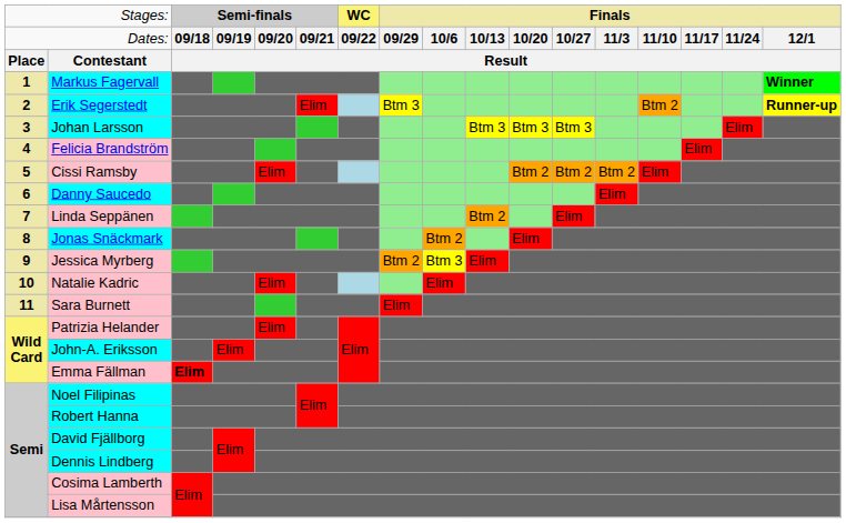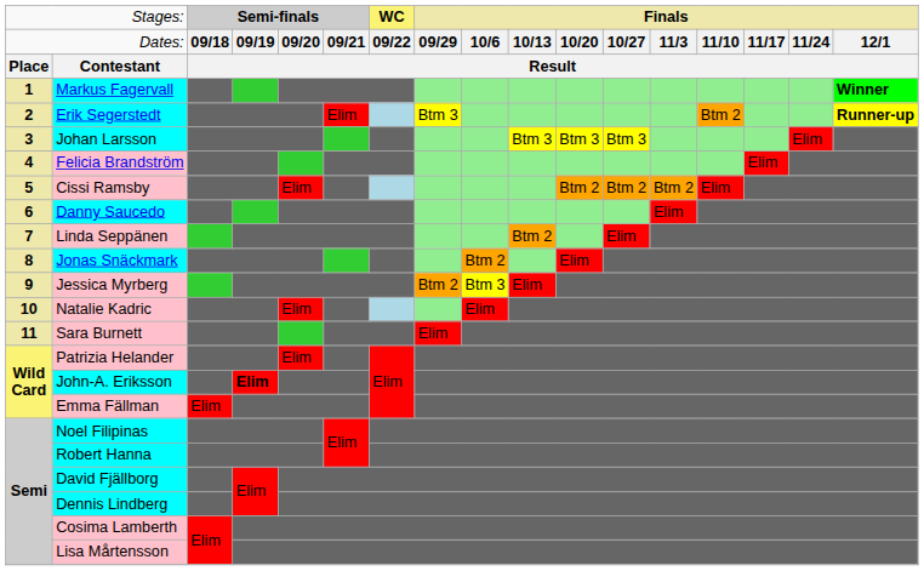John-A. Eriksson | column 4: normal -> bold
Emma Fällman | column 3: bold -> normal
